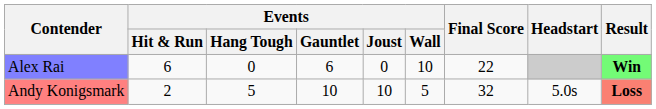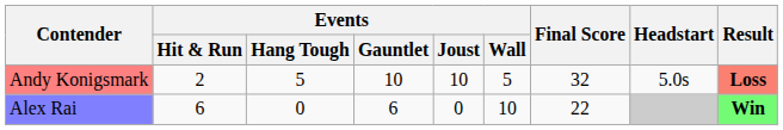rows swapped: Andy Konigsmark <-> Alex Rai
